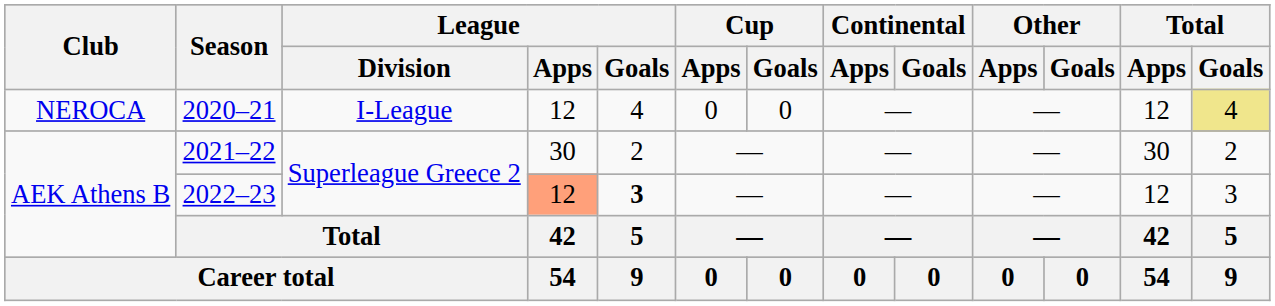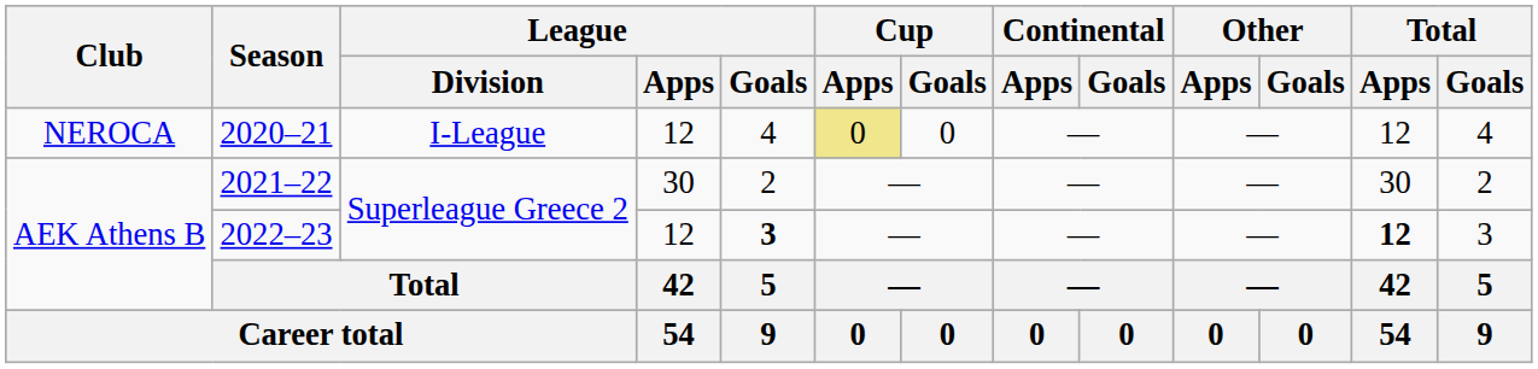2020–21 | Cup / Apps: no background -> khaki background
2020–21 | Total / Goals: khaki background -> no background
2022–23 | League / Apps: lightsalmon background -> no background
2022–23 | Total / Apps: normal -> bold
